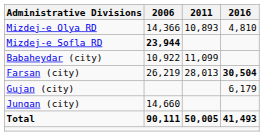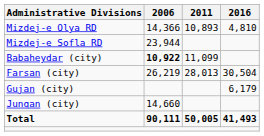Mizdej-e Sofla RD | 2006: bold -> normal
Babaheydar (city) | 2006: normal -> bold
Farsan (city) | 2016: bold -> normal
